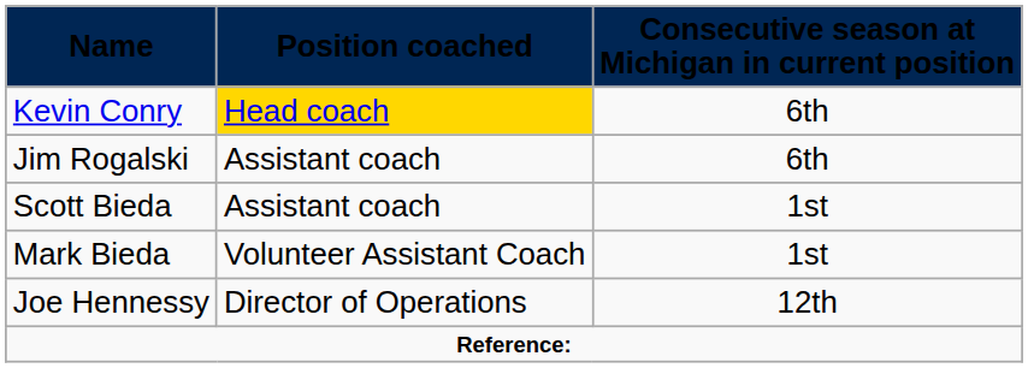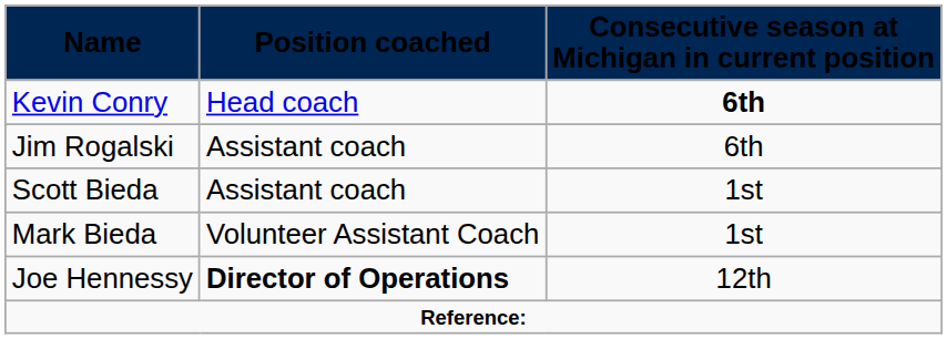Kevin Conry | Position coached: gold background -> no background
Kevin Conry | Consecutive season at Michigan in current position: normal -> bold
Joe Hennessy | Position coached: normal -> bold
